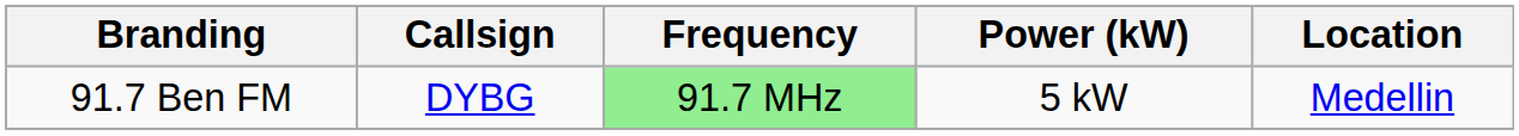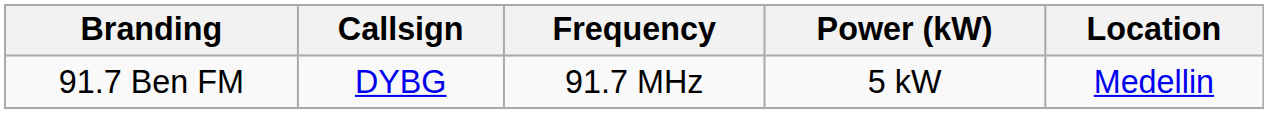91.7 Ben FM | Frequency: lightgreen background -> no background
